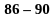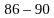row 1 | column 1: bold -> normal
